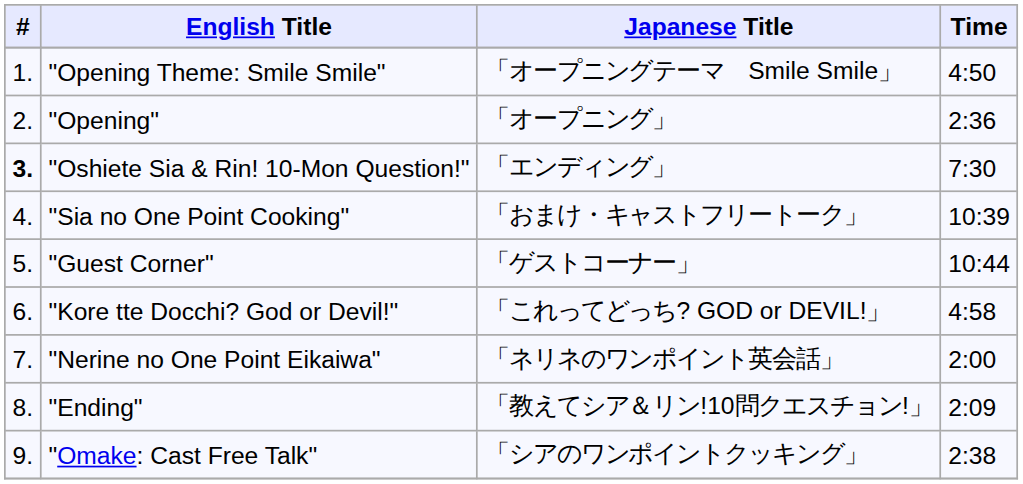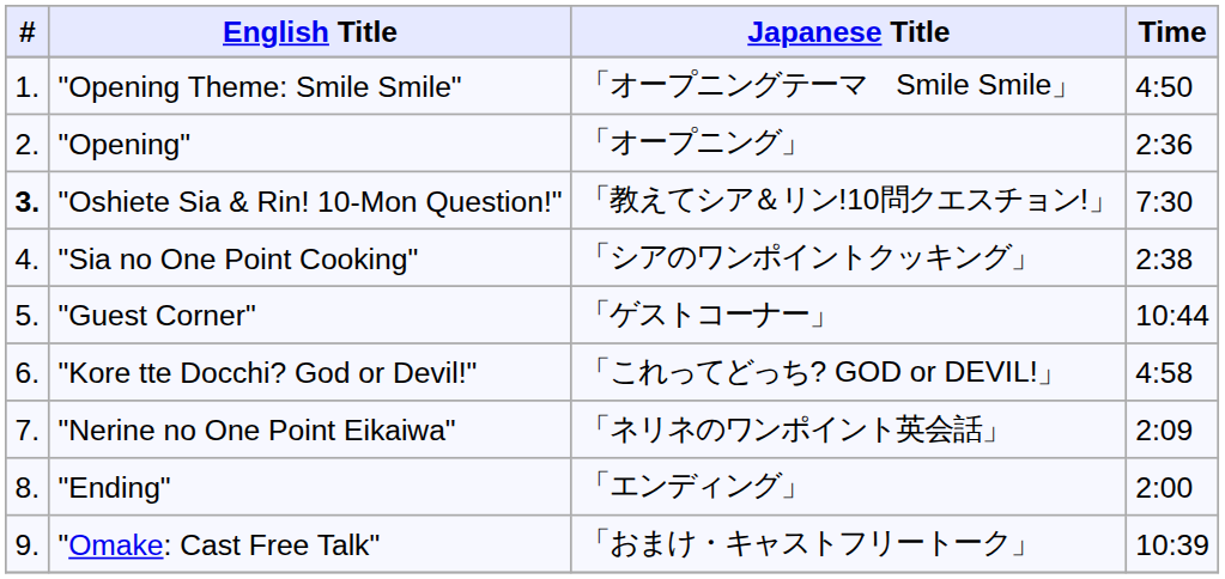"Oshiete Sia & Rin! 10-Mon Question!" | Japanese Title: 「エンディング」 -> 「教えてシア＆リン!10問クエスチョン!」
"Sia no One Point Cooking" | Japanese Title: 「おまけ・キャストフリートーク」 -> 「シアのワンポイントクッキング」
"Sia no One Point Cooking" | Time: 10:39 -> 2:38
"Nerine no One Point Eikaiwa" | Time: 2:00 -> 2:09
"Ending" | Japanese Title: 「教えてシア＆リン!10問クエスチョン!」 -> 「エンディング」
"Ending" | Time: 2:09 -> 2:00
"Omake: Cast Free Talk" | Japanese Title: 「シアのワンポイントクッキング」 -> 「おまけ・キャストフリートーク」
"Omake: Cast Free Talk" | Time: 2:38 -> 10:39
